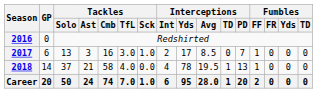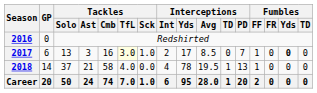2017 | Tackles / TfL: no background -> lightyellow background
2017 | Fumbles / Yds: normal -> bold
